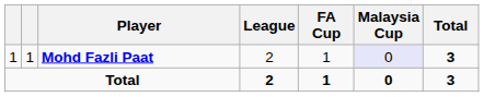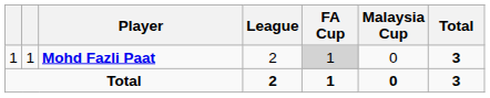row 2 | FA Cup: no background -> lightgrey background
row 2 | Malaysia Cup: lavender background -> no background
